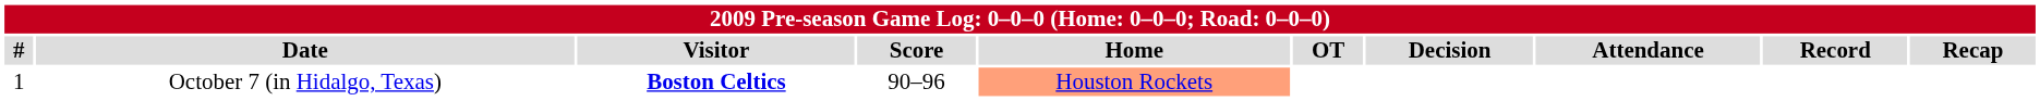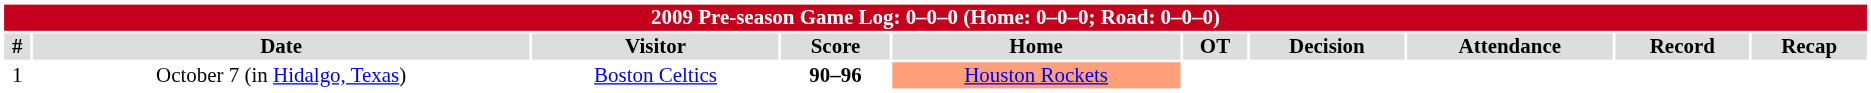October 7 (in Hidalgo, Texas) | Visitor: bold -> normal
October 7 (in Hidalgo, Texas) | Score: normal -> bold
